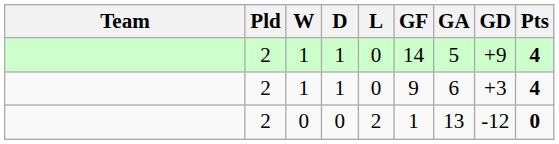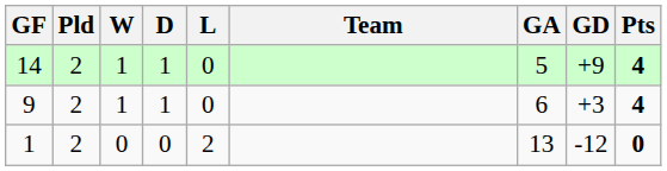columns swapped: Team <-> GF
